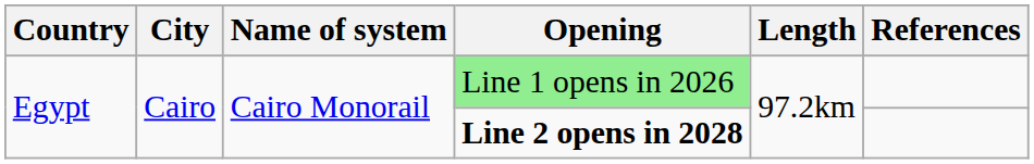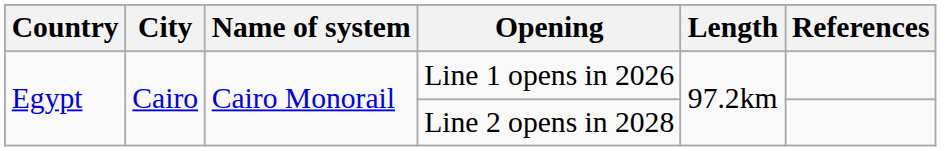Line 1 opens in 2026 | Opening: lightgreen background -> no background
Line 2 opens in 2028 | Opening: bold -> normal
